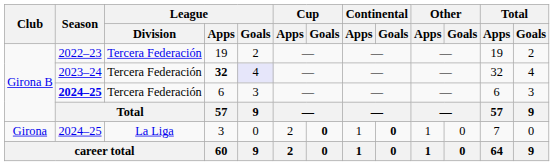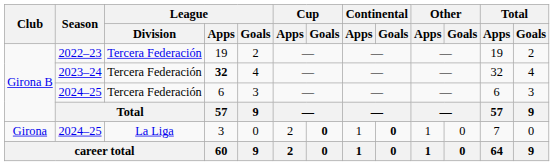row 4 | League / Goals: lavender background -> no background
row 5 | Season: bold -> normal
